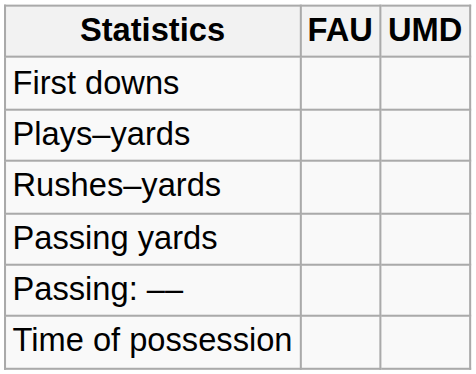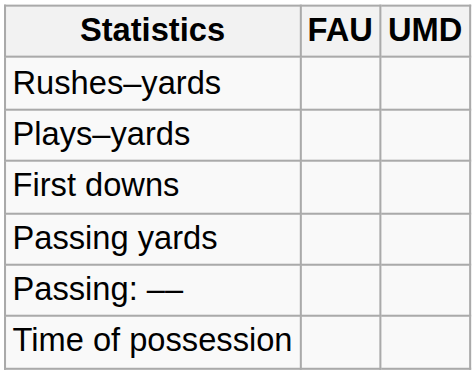rows swapped: First downs <-> Rushes–yards
